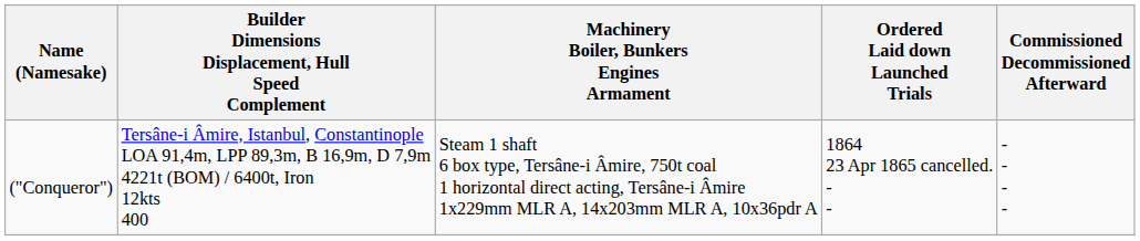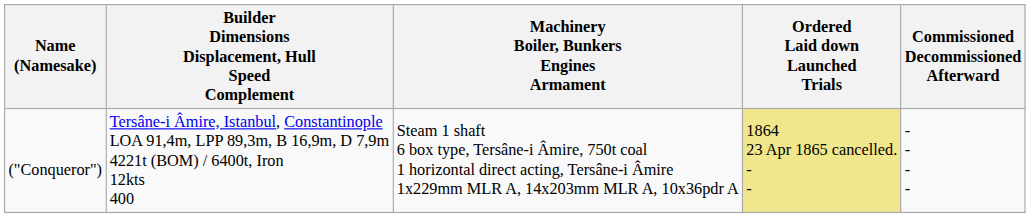("Conqueror") | Ordered Laid down Launched Trials: no background -> khaki background
